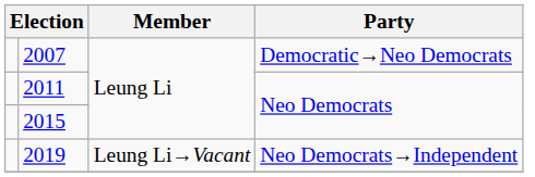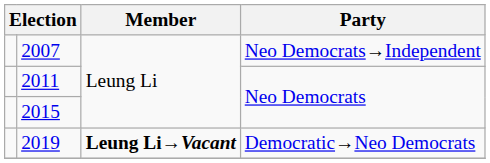2007 | Party: Democratic→Neo Democrats -> Neo Democrats→Independent
2019 | Member: normal -> bold
2019 | Party: Neo Democrats→Independent -> Democratic→Neo Democrats
